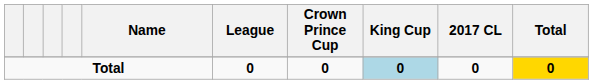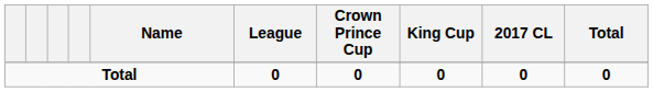row 2 | King Cup: lightblue background -> no background
row 2 | Total: gold background -> no background
